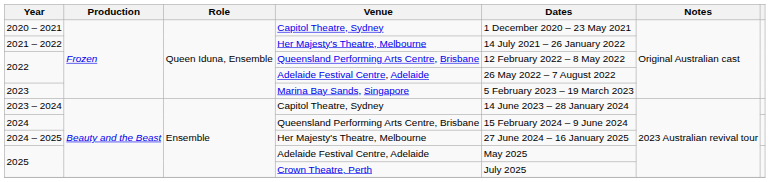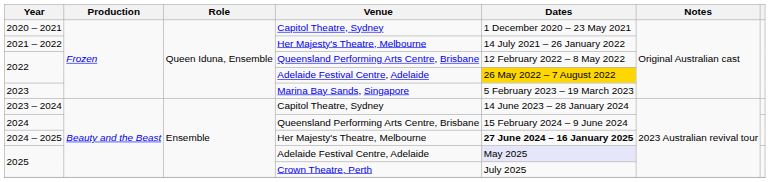2022 / Adelaide Festival Centre, Adelaide | Dates: no background -> gold background
2024 – 2025 | Dates: normal -> bold
2025 / Adelaide Festival Centre, Adelaide | Dates: no background -> lavender background
